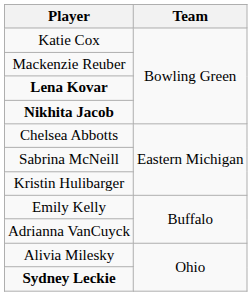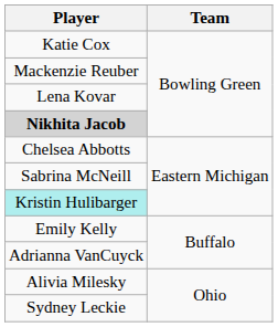Lena Kovar | Player: bold -> normal
Nikhita Jacob | Player: no background -> lightgrey background
Kristin Hulibarger | Player: no background -> paleturquoise background
Sydney Leckie | Player: bold -> normal
